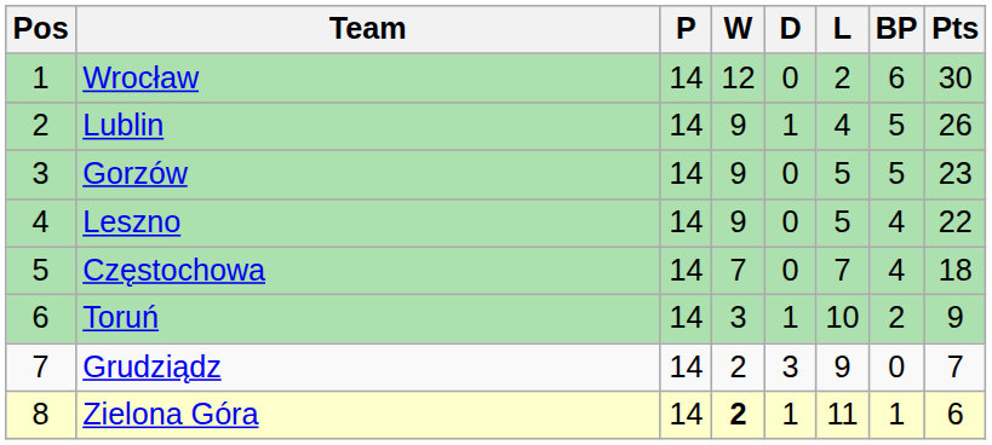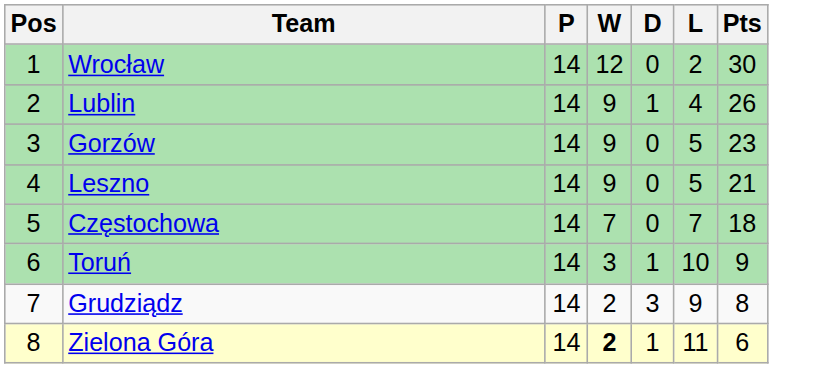- column: BP | 6 | 5 | 5 | 4 | 4 | 2 | 0 | 1
Leszno | Pts: 22 -> 21
Grudziądz | Pts: 7 -> 8
